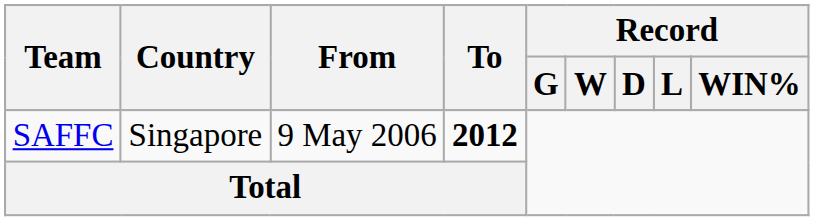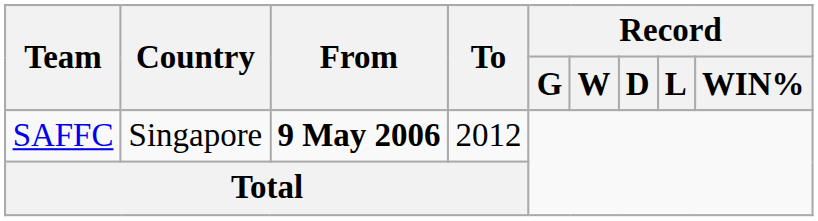SAFFC | From: normal -> bold
SAFFC | To: bold -> normal
